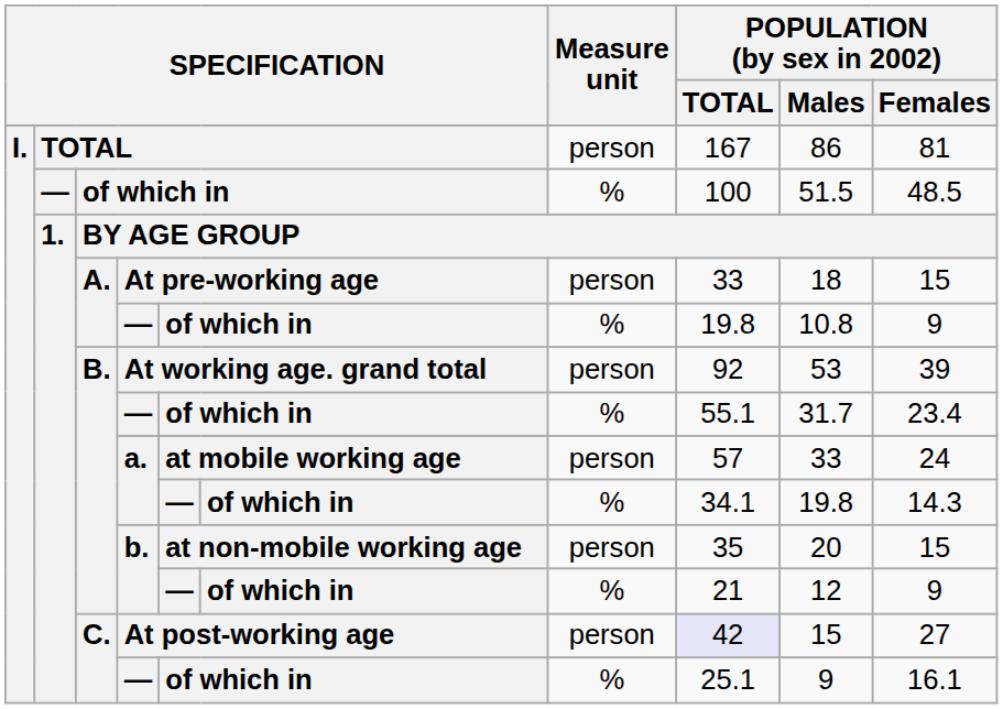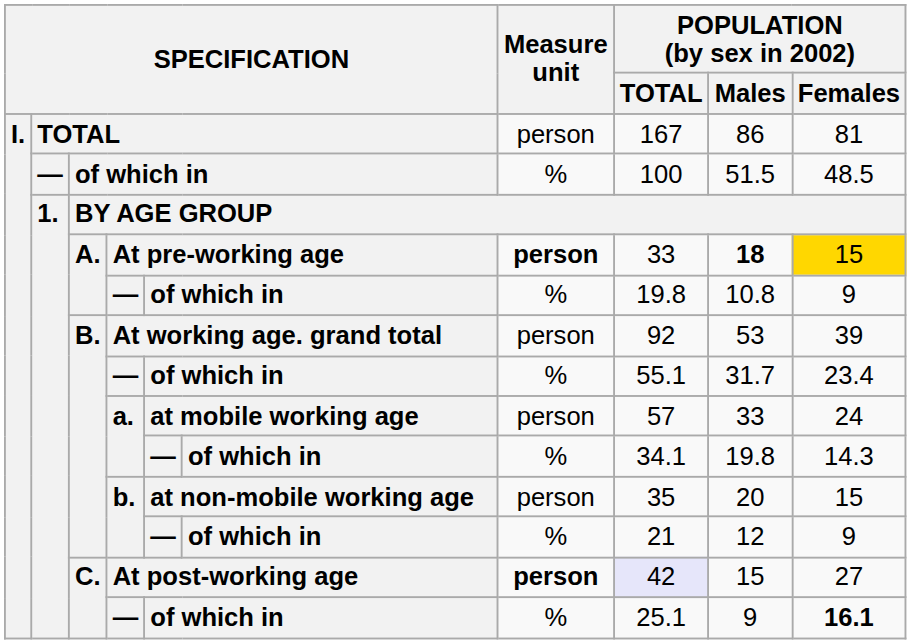At pre-working age | Measure unit: normal -> bold
At pre-working age | POPULATION (by sex in 2002) / Males: normal -> bold
At pre-working age | POPULATION (by sex in 2002) / Females: no background -> gold background
At post-working age | Measure unit: normal -> bold
C. / — | POPULATION (by sex in 2002) / Females: normal -> bold
